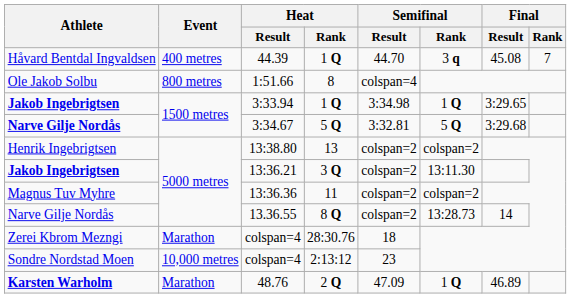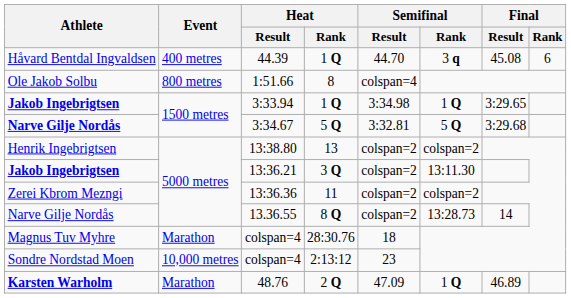44.39 | Final / Rank: 7 -> 6
13:36.36 | Athlete: Magnus Tuv Myhre -> Zerei Kbrom Mezngi
colspan=4 / 28:30.76 | Athlete: Zerei Kbrom Mezngi -> Magnus Tuv Myhre
